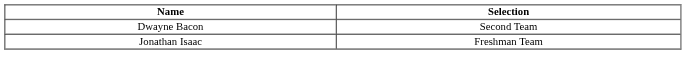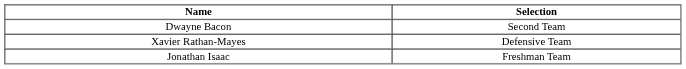+ row: Xavier Rathan-Mayes | Defensive Team
